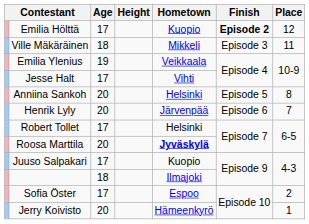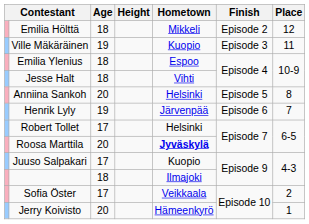Emilia Hölttä | Age: 17 -> 18
Emilia Hölttä | Hometown: Kuopio -> Mikkeli
Emilia Hölttä | Finish: bold -> normal
Ville Mäkäräinen | Age: 18 -> 19
Ville Mäkäräinen | Hometown: Mikkeli -> Kuopio
Emilia Ylenius | Age: 19 -> 18
Emilia Ylenius | Hometown: Veikkaala -> Espoo
Jesse Halt | Age: 17 -> 18
Henrik Lyly | Age: 20 -> 19
Sofia Öster | Hometown: Espoo -> Veikkaala
